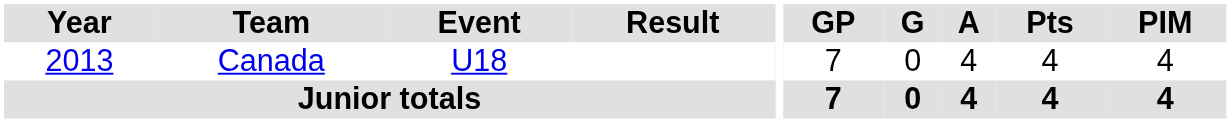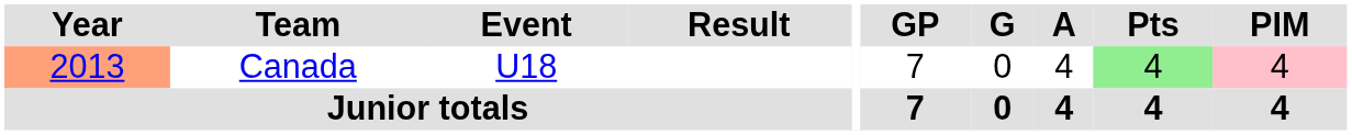Canada | Year: no background -> lightsalmon background
Canada | Pts: no background -> lightgreen background
Canada | PIM: no background -> pink background
